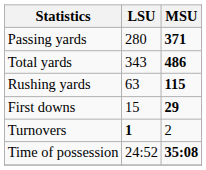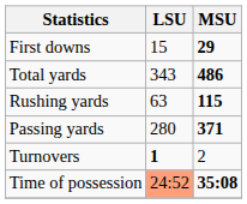rows swapped: First downs <-> Passing yards
Time of possession | LSU: no background -> lightsalmon background
